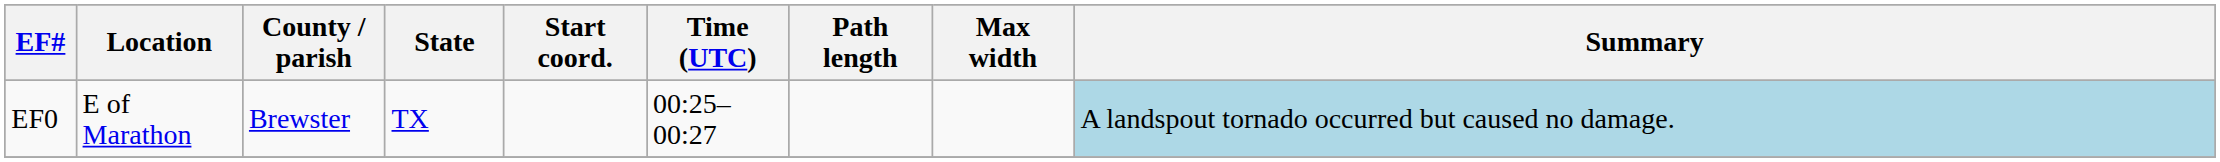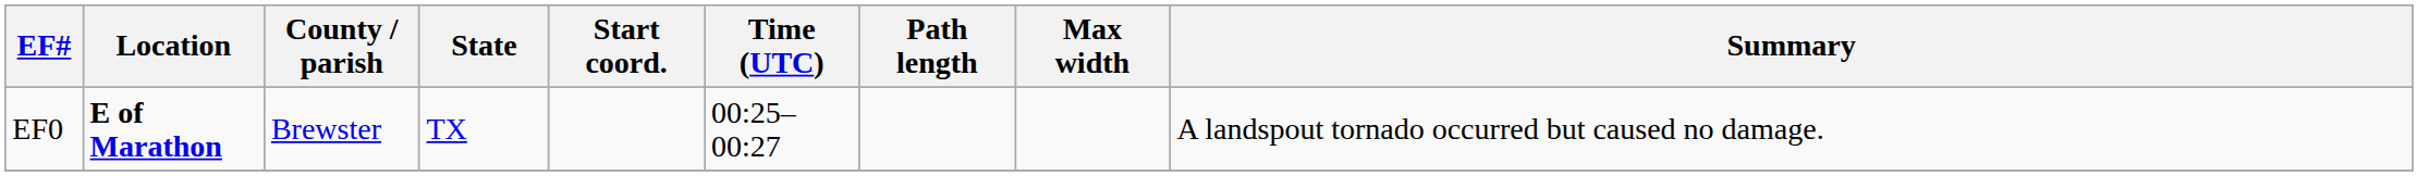EF0 | Location: normal -> bold
EF0 | Summary: lightblue background -> no background
